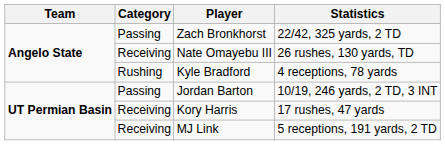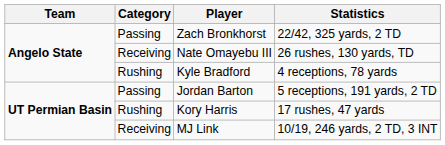Jordan Barton | Statistics: 10/19, 246 yards, 2 TD, 3 INT -> 5 receptions, 191 yards, 2 TD
Kory Harris | Category: Receiving -> Rushing
MJ Link | Statistics: 5 receptions, 191 yards, 2 TD -> 10/19, 246 yards, 2 TD, 3 INT
